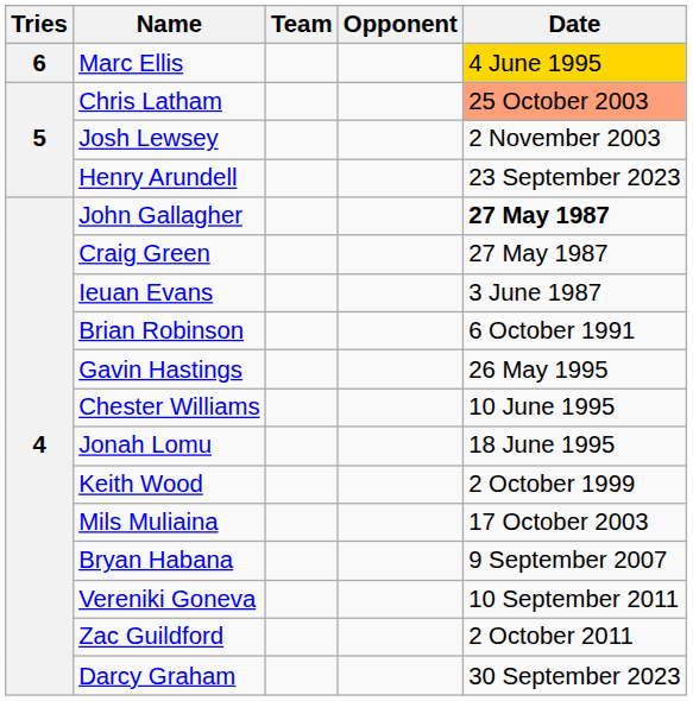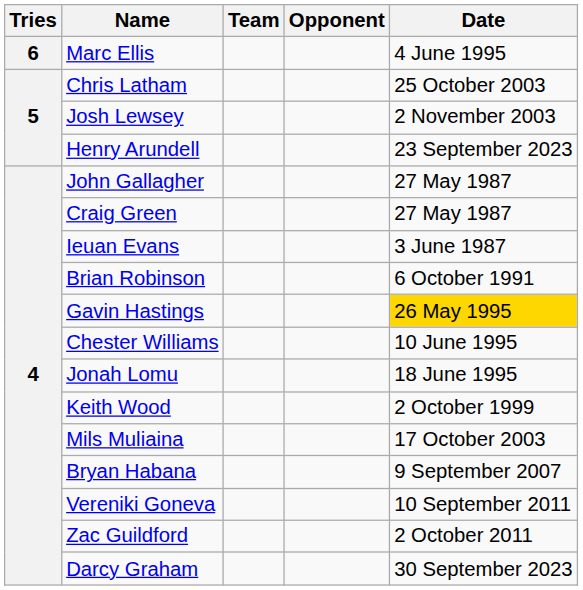Marc Ellis | Date: gold background -> no background
Chris Latham | Date: lightsalmon background -> no background
John Gallagher | Date: bold -> normal
Gavin Hastings | Date: no background -> gold background
